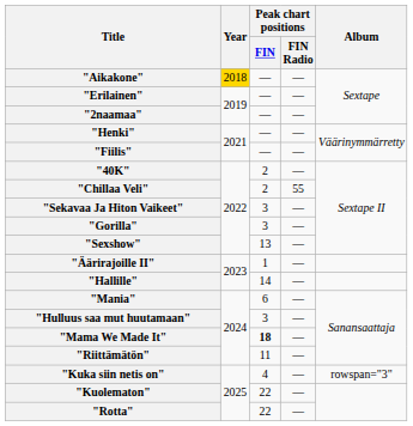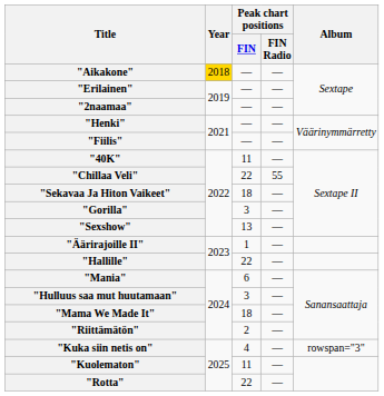"40K" | Peak chart positions / FIN: 2 -> 11
"Chillaa Veli" | Peak chart positions / FIN: 2 -> 22
"Sekavaa Ja Hiton Vaikeet" | Peak chart positions / FIN: 3 -> 18
"Hallille" | Peak chart positions / FIN: 14 -> 22
"Mama We Made It" | Peak chart positions / FIN: bold -> normal
"Riittämätön" | Peak chart positions / FIN: 11 -> 2
"Kuolematon" | Peak chart positions / FIN: 22 -> 11
